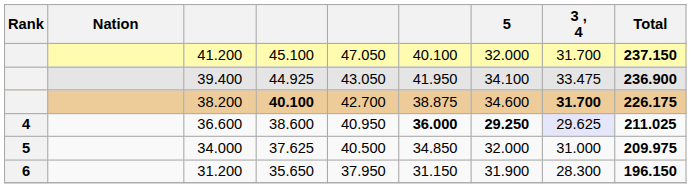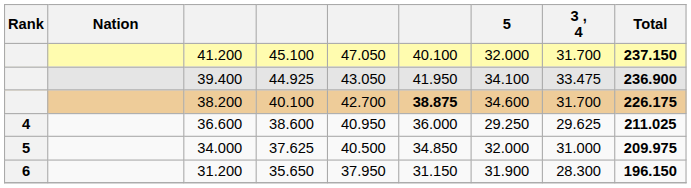38.200 | column 4: bold -> normal
38.200 | column 6: normal -> bold
38.200 | 3 , 4: bold -> normal
36.600 | column 6: bold -> normal
36.600 | 5: bold -> normal
36.600 | 3 , 4: lavender background -> no background
